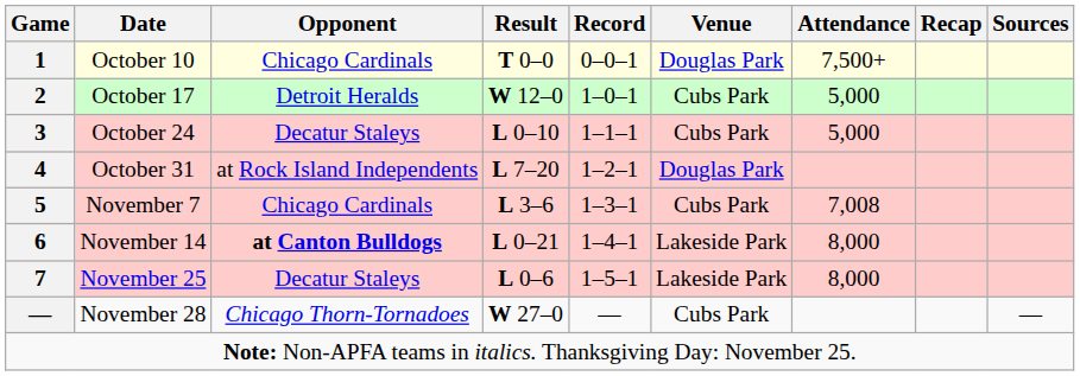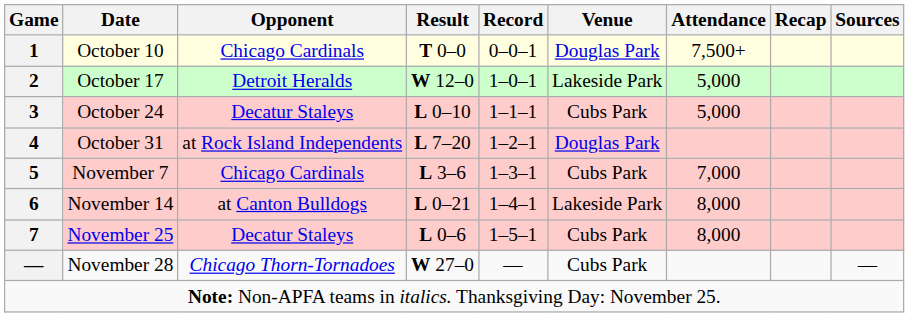October 17 | Venue: Cubs Park -> Lakeside Park
November 7 | Attendance: 7,008 -> 7,000
November 14 | Opponent: bold -> normal
November 25 | Venue: Lakeside Park -> Cubs Park
